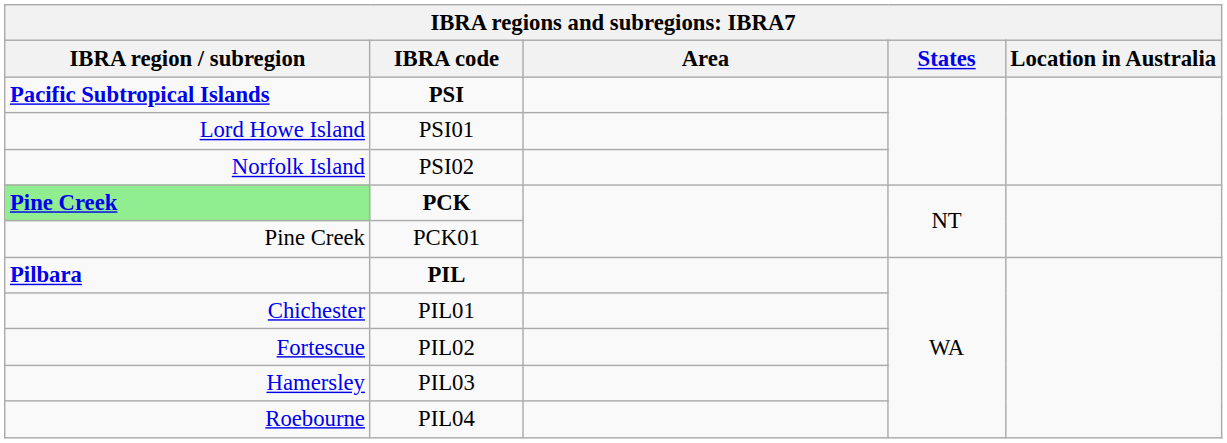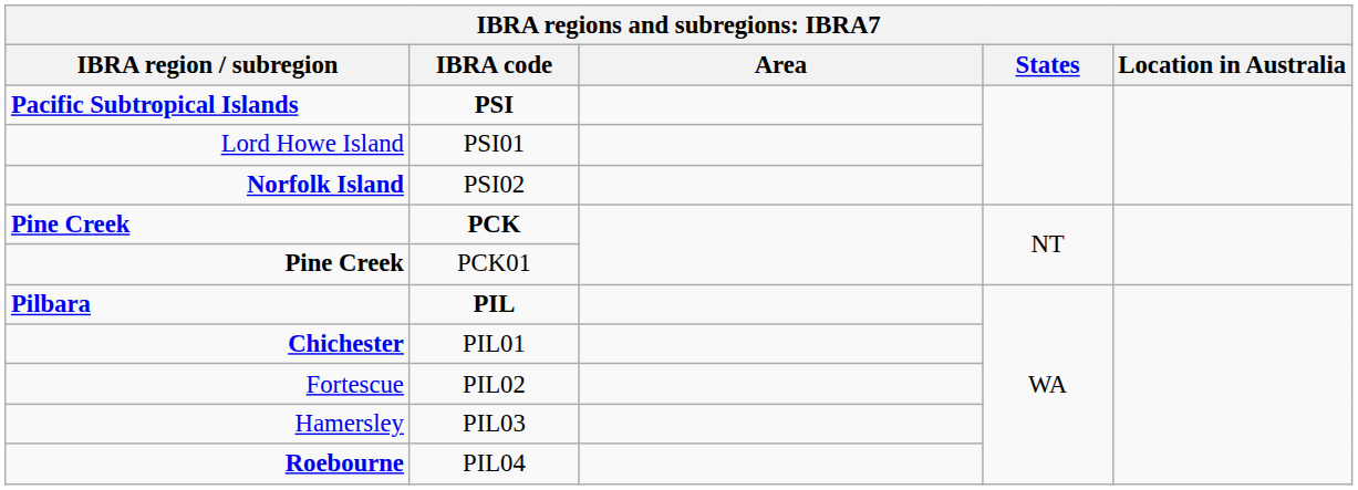PSI02 | IBRA region / subregion: normal -> bold
PCK | IBRA region / subregion: lightgreen background -> no background
PCK01 | IBRA region / subregion: normal -> bold
PIL01 | IBRA region / subregion: normal -> bold
PIL04 | IBRA region / subregion: normal -> bold
